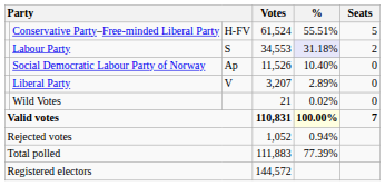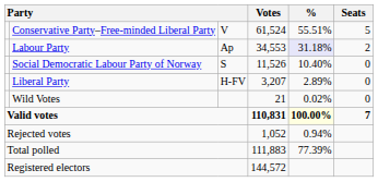Conservative Party–Free-minded Liberal Party | column 3: H-FV -> V
Labour Party | column 3: S -> Ap
Social Democratic Labour Party of Norway | column 3: Ap -> S
Liberal Party | column 3: V -> H-FV
